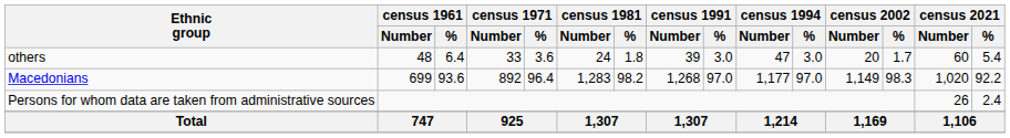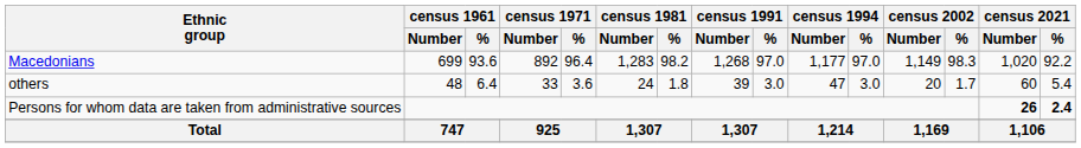rows swapped: Macedonians <-> others
Persons for whom data are taken from administrative sources | census 2021 / Number: normal -> bold
Persons for whom data are taken from administrative sources | census 2021 / %: normal -> bold
